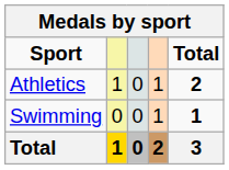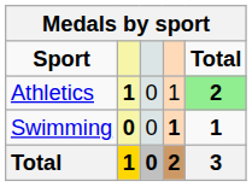Athletics | column 2: normal -> bold
Athletics | Total: no background -> lightgreen background
Swimming | column 2: normal -> bold
Swimming | column 4: normal -> bold
